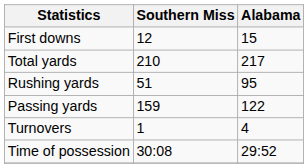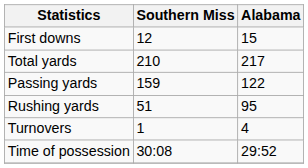rows swapped: Rushing yards <-> Passing yards
